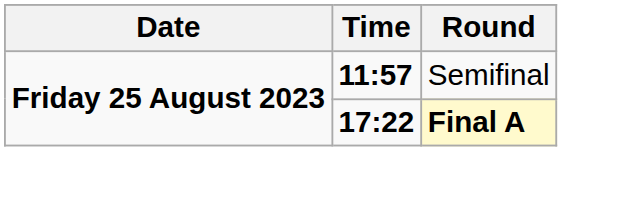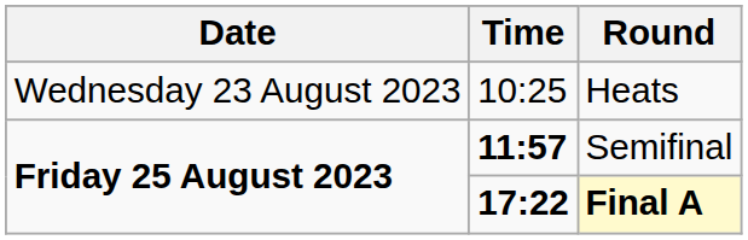+ row: Wednesday 23 August 2023 | 10:25 | Heats
